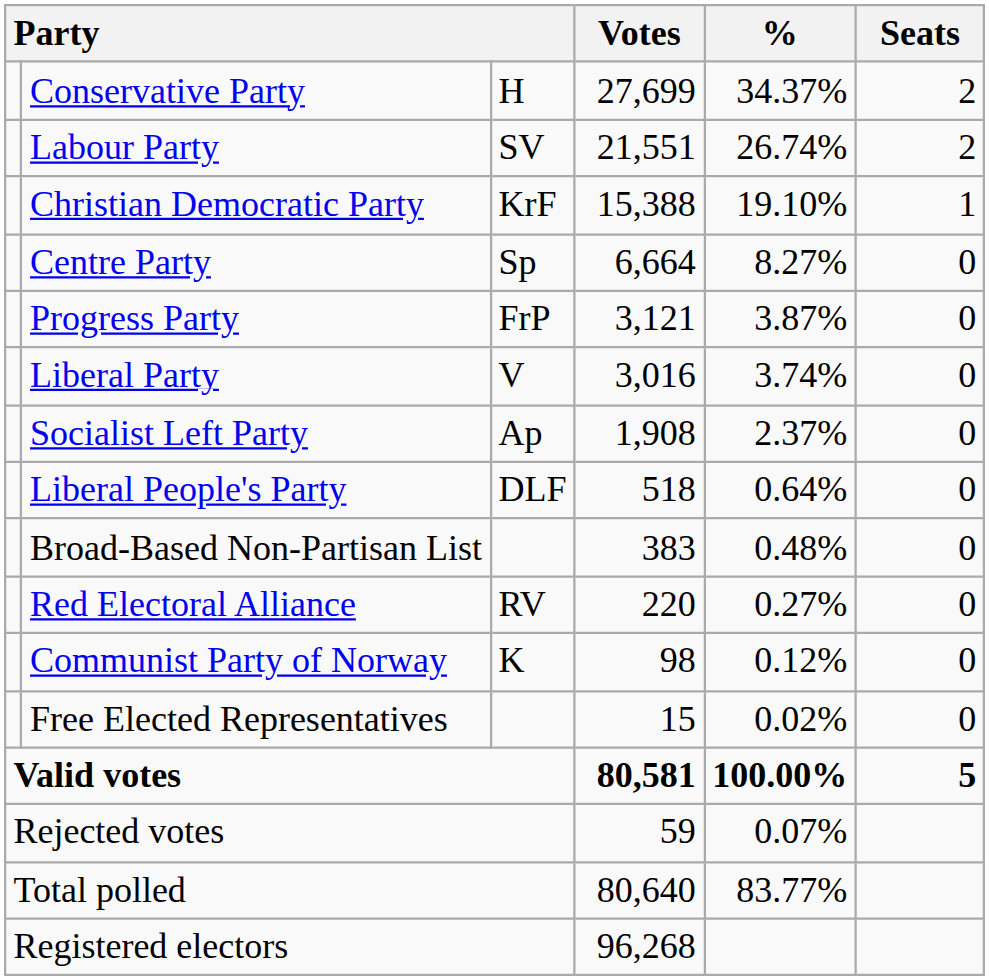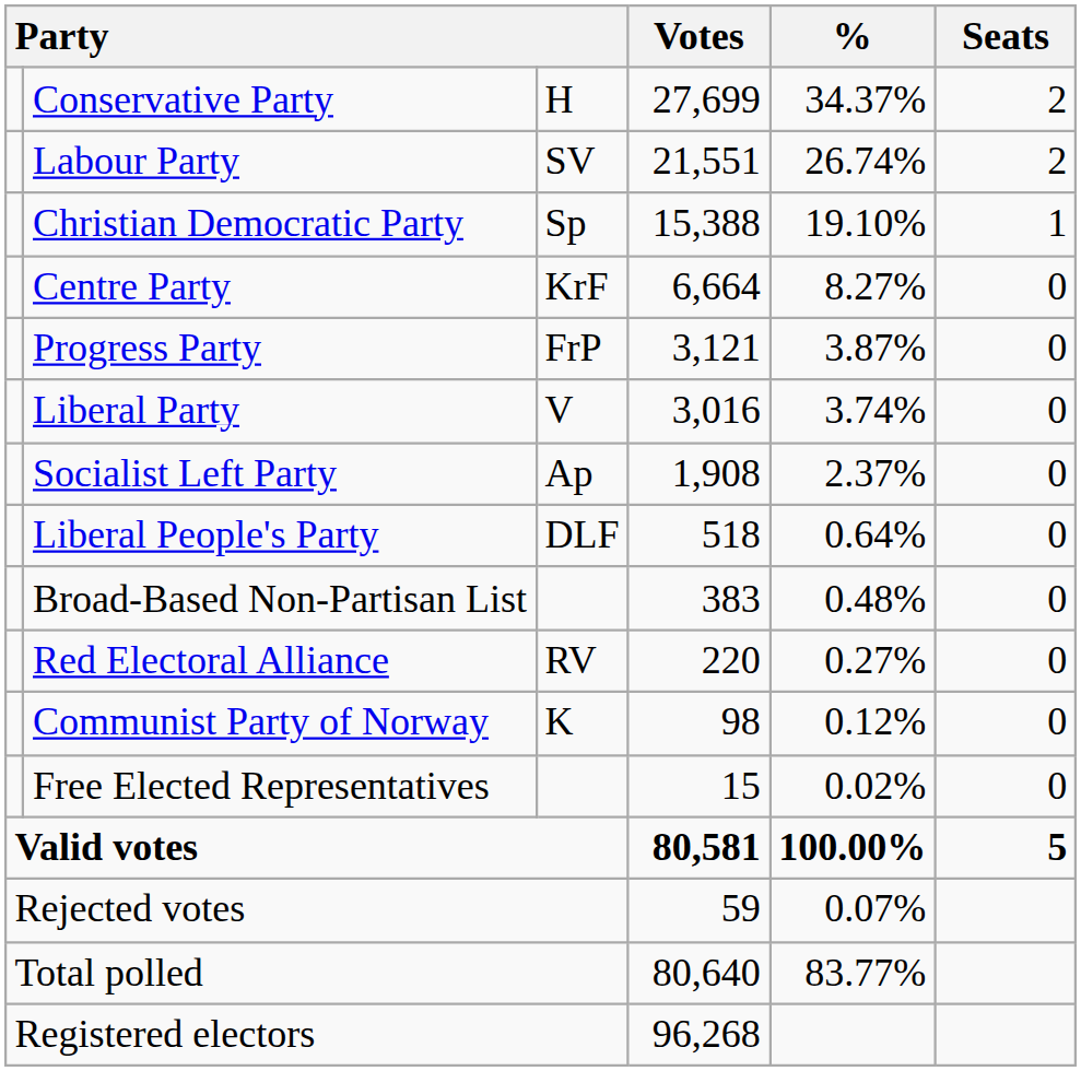Christian Democratic Party | column 3: KrF -> Sp
Centre Party | column 3: Sp -> KrF
